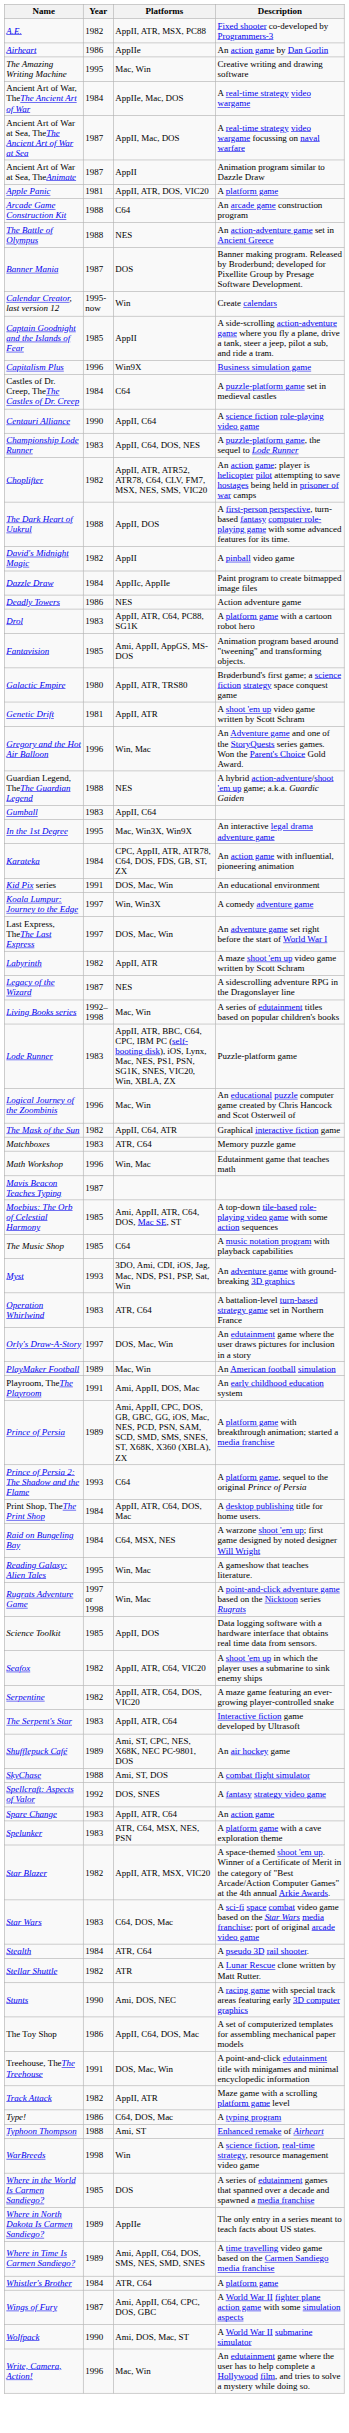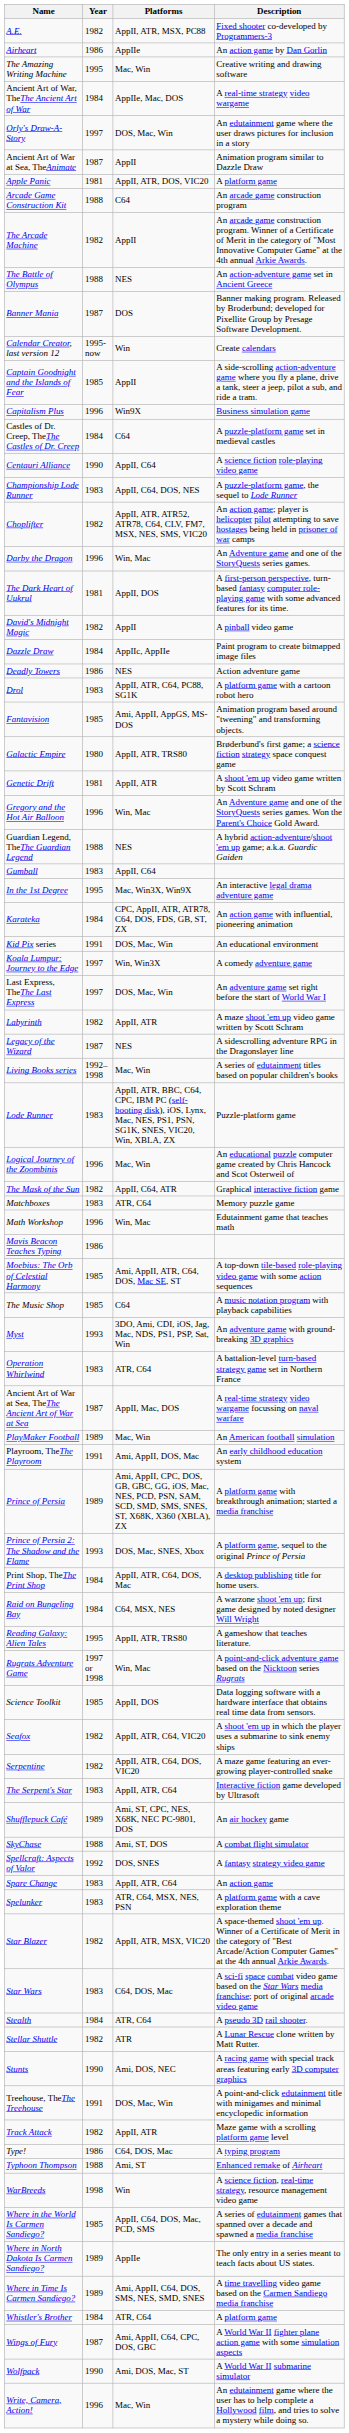rows swapped: Ancient Art of War at Sea, TheThe Ancient Art of War at Sea <-> Orly's Draw-A-Story
+ row: The Arcade Machine | 1982 | AppII | An arcade game construction program. Winner of a Certificate of Merit in the category of "Most Innovative Computer Game" at the 4th annual Arkie Awards.
+ row: Darby the Dragon | 1996 | Win, Mac | An Adventure game and one of the StoryQuests series games.
The Dark Heart of Uukrul | Year: 1988 -> 1981
Mavis Beacon Teaches Typing | Year: 1987 -> 1986
Prince of Persia 2: The Shadow and the Flame | Platforms: C64 -> DOS, Mac, SNES, Xbox
Reading Galaxy: Alien Tales | Platforms: Win, Mac -> AppII, ATR, TRS80
- row: The Toy Shop | 1986 | AppII, C64, DOS, Mac | A set of computerized templates for assembling mechanical paper models
Where in the World Is Carmen Sandiego? | Platforms: DOS -> AppII, C64, DOS, Mac, PCD, SMS
